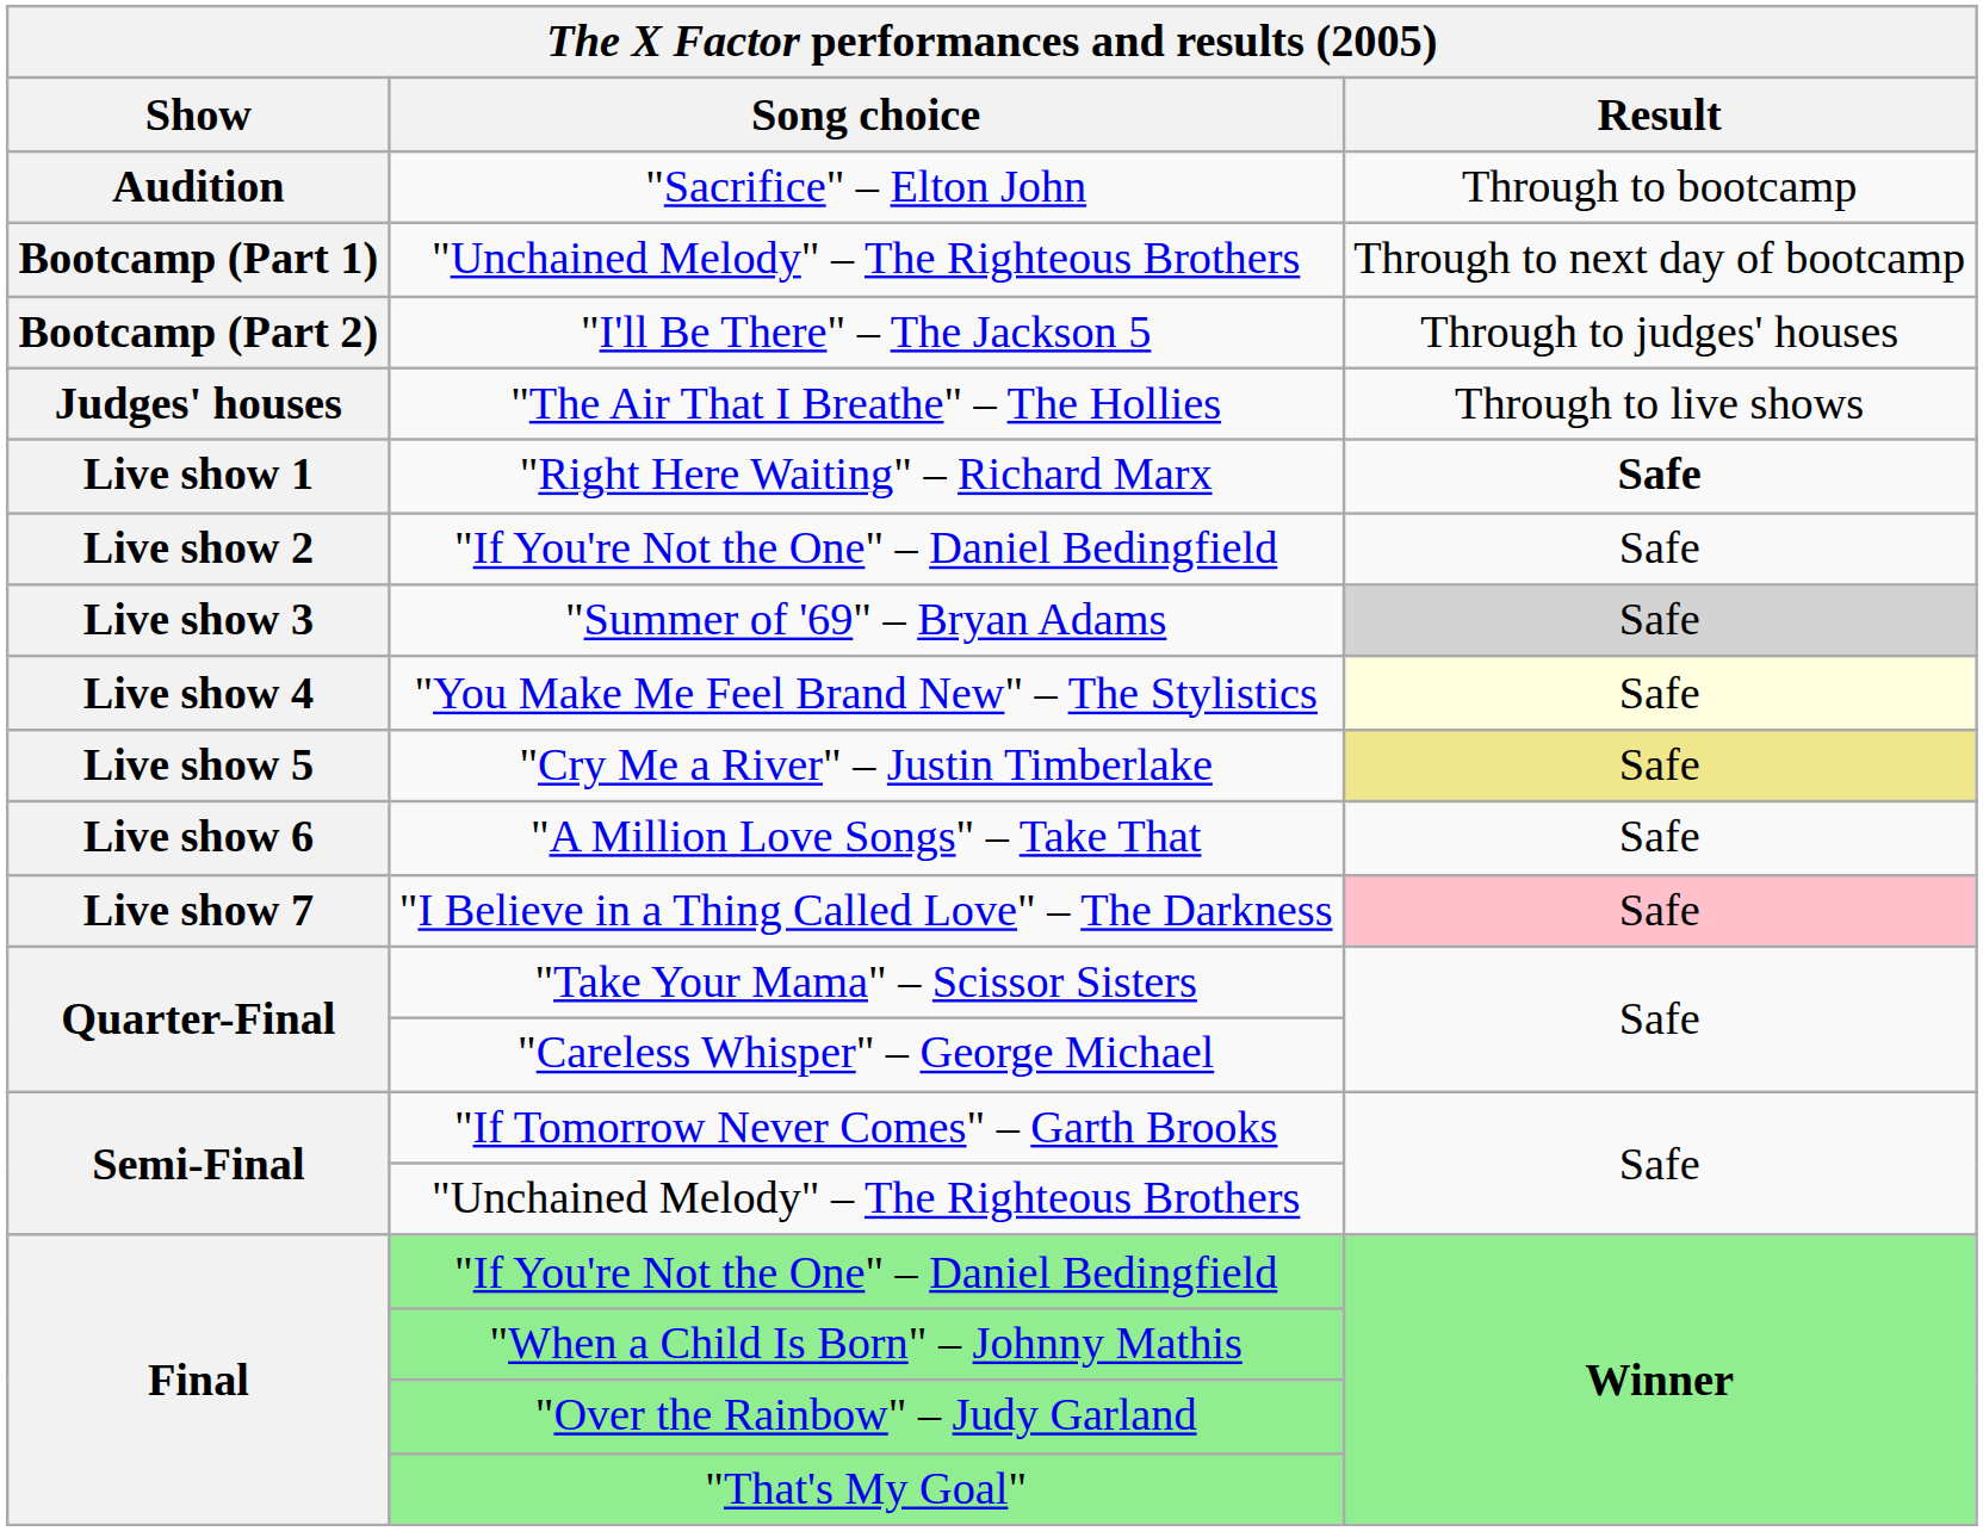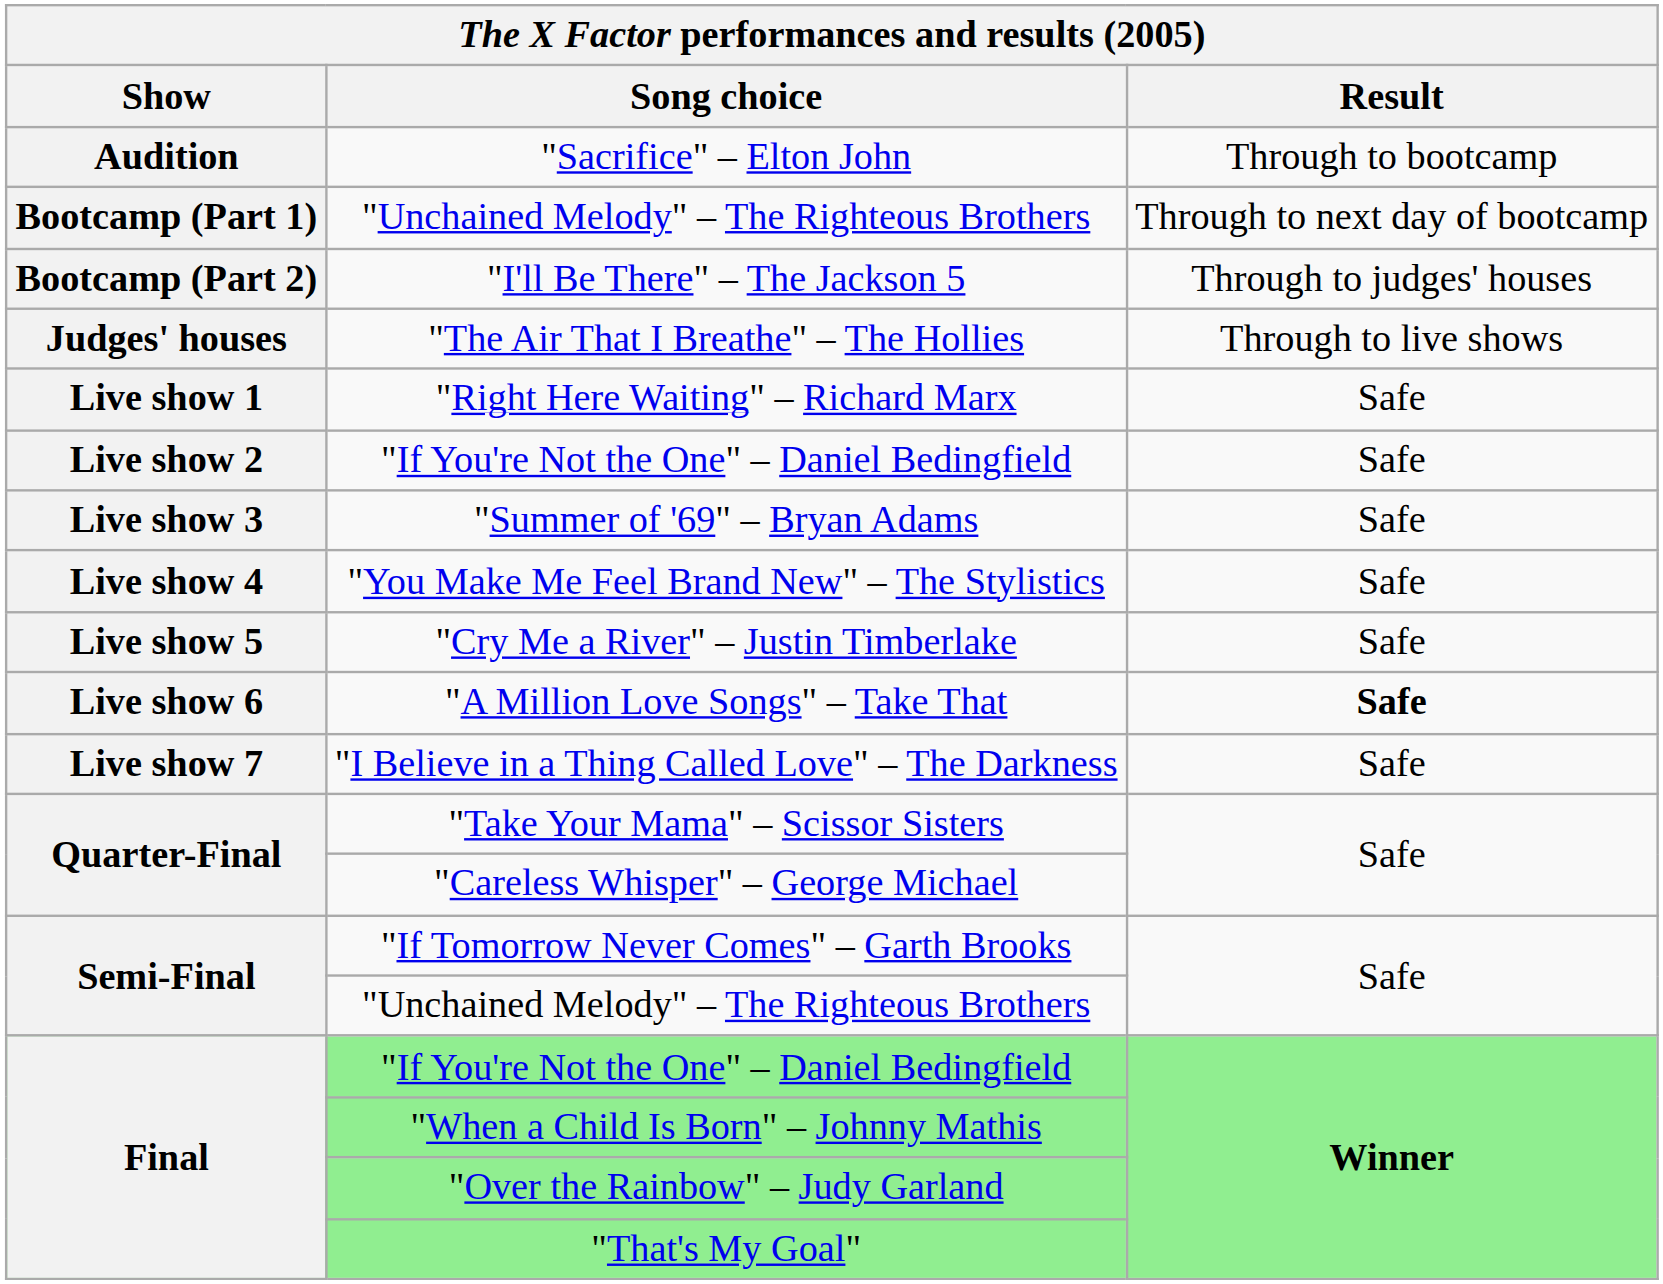"Right Here Waiting" – Richard Marx | Result: bold -> normal
"Summer of '69" – Bryan Adams | Result: lightgrey background -> no background
"You Make Me Feel Brand New" – The Stylistics | Result: lightyellow background -> no background
"Cry Me a River" – Justin Timberlake | Result: khaki background -> no background
"A Million Love Songs" – Take That | Result: normal -> bold
"I Believe in a Thing Called Love" – The Darkness | Result: pink background -> no background
